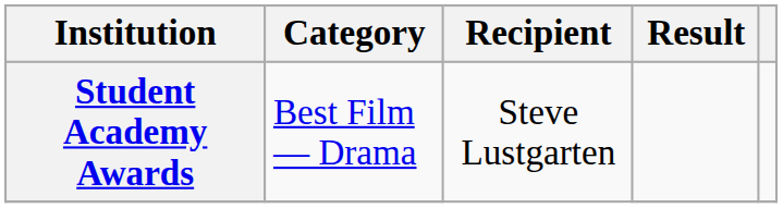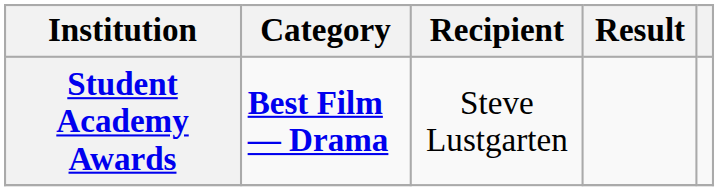Student Academy Awards | Category: normal -> bold
